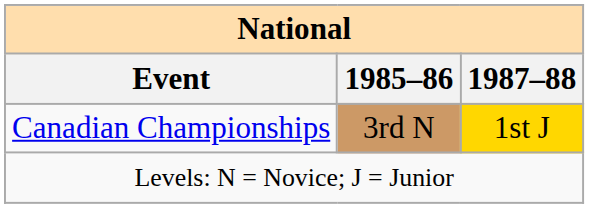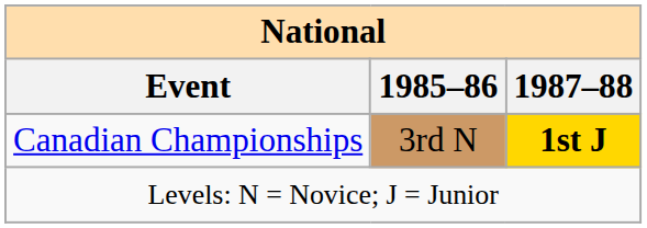Canadian Championships | 1987–88: normal -> bold
